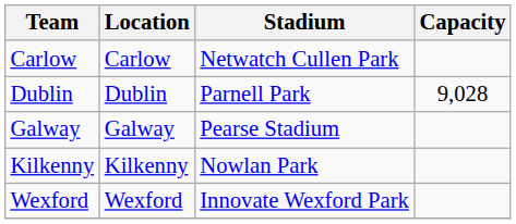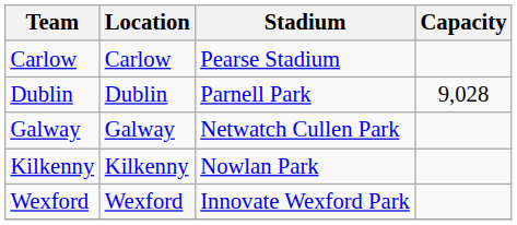row 2 | Stadium: Netwatch Cullen Park -> Pearse Stadium
row 4 | Stadium: Pearse Stadium -> Netwatch Cullen Park
